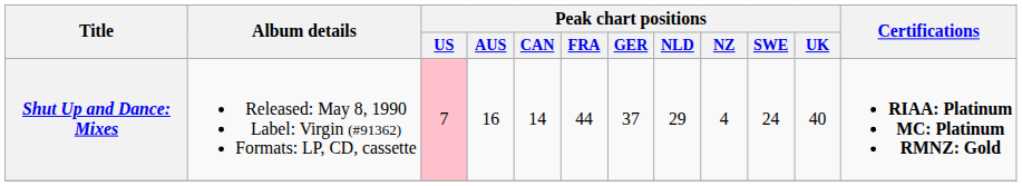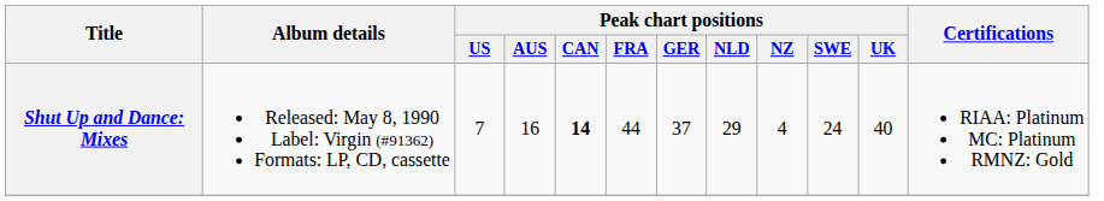Shut Up and Dance: Mixes | Peak chart positions / US: pink background -> no background
Shut Up and Dance: Mixes | Peak chart positions / CAN: normal -> bold
Shut Up and Dance: Mixes | Certifications: bold -> normal
